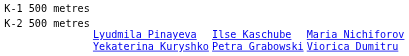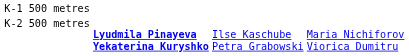K-2 500 metres | column 2: normal -> bold
